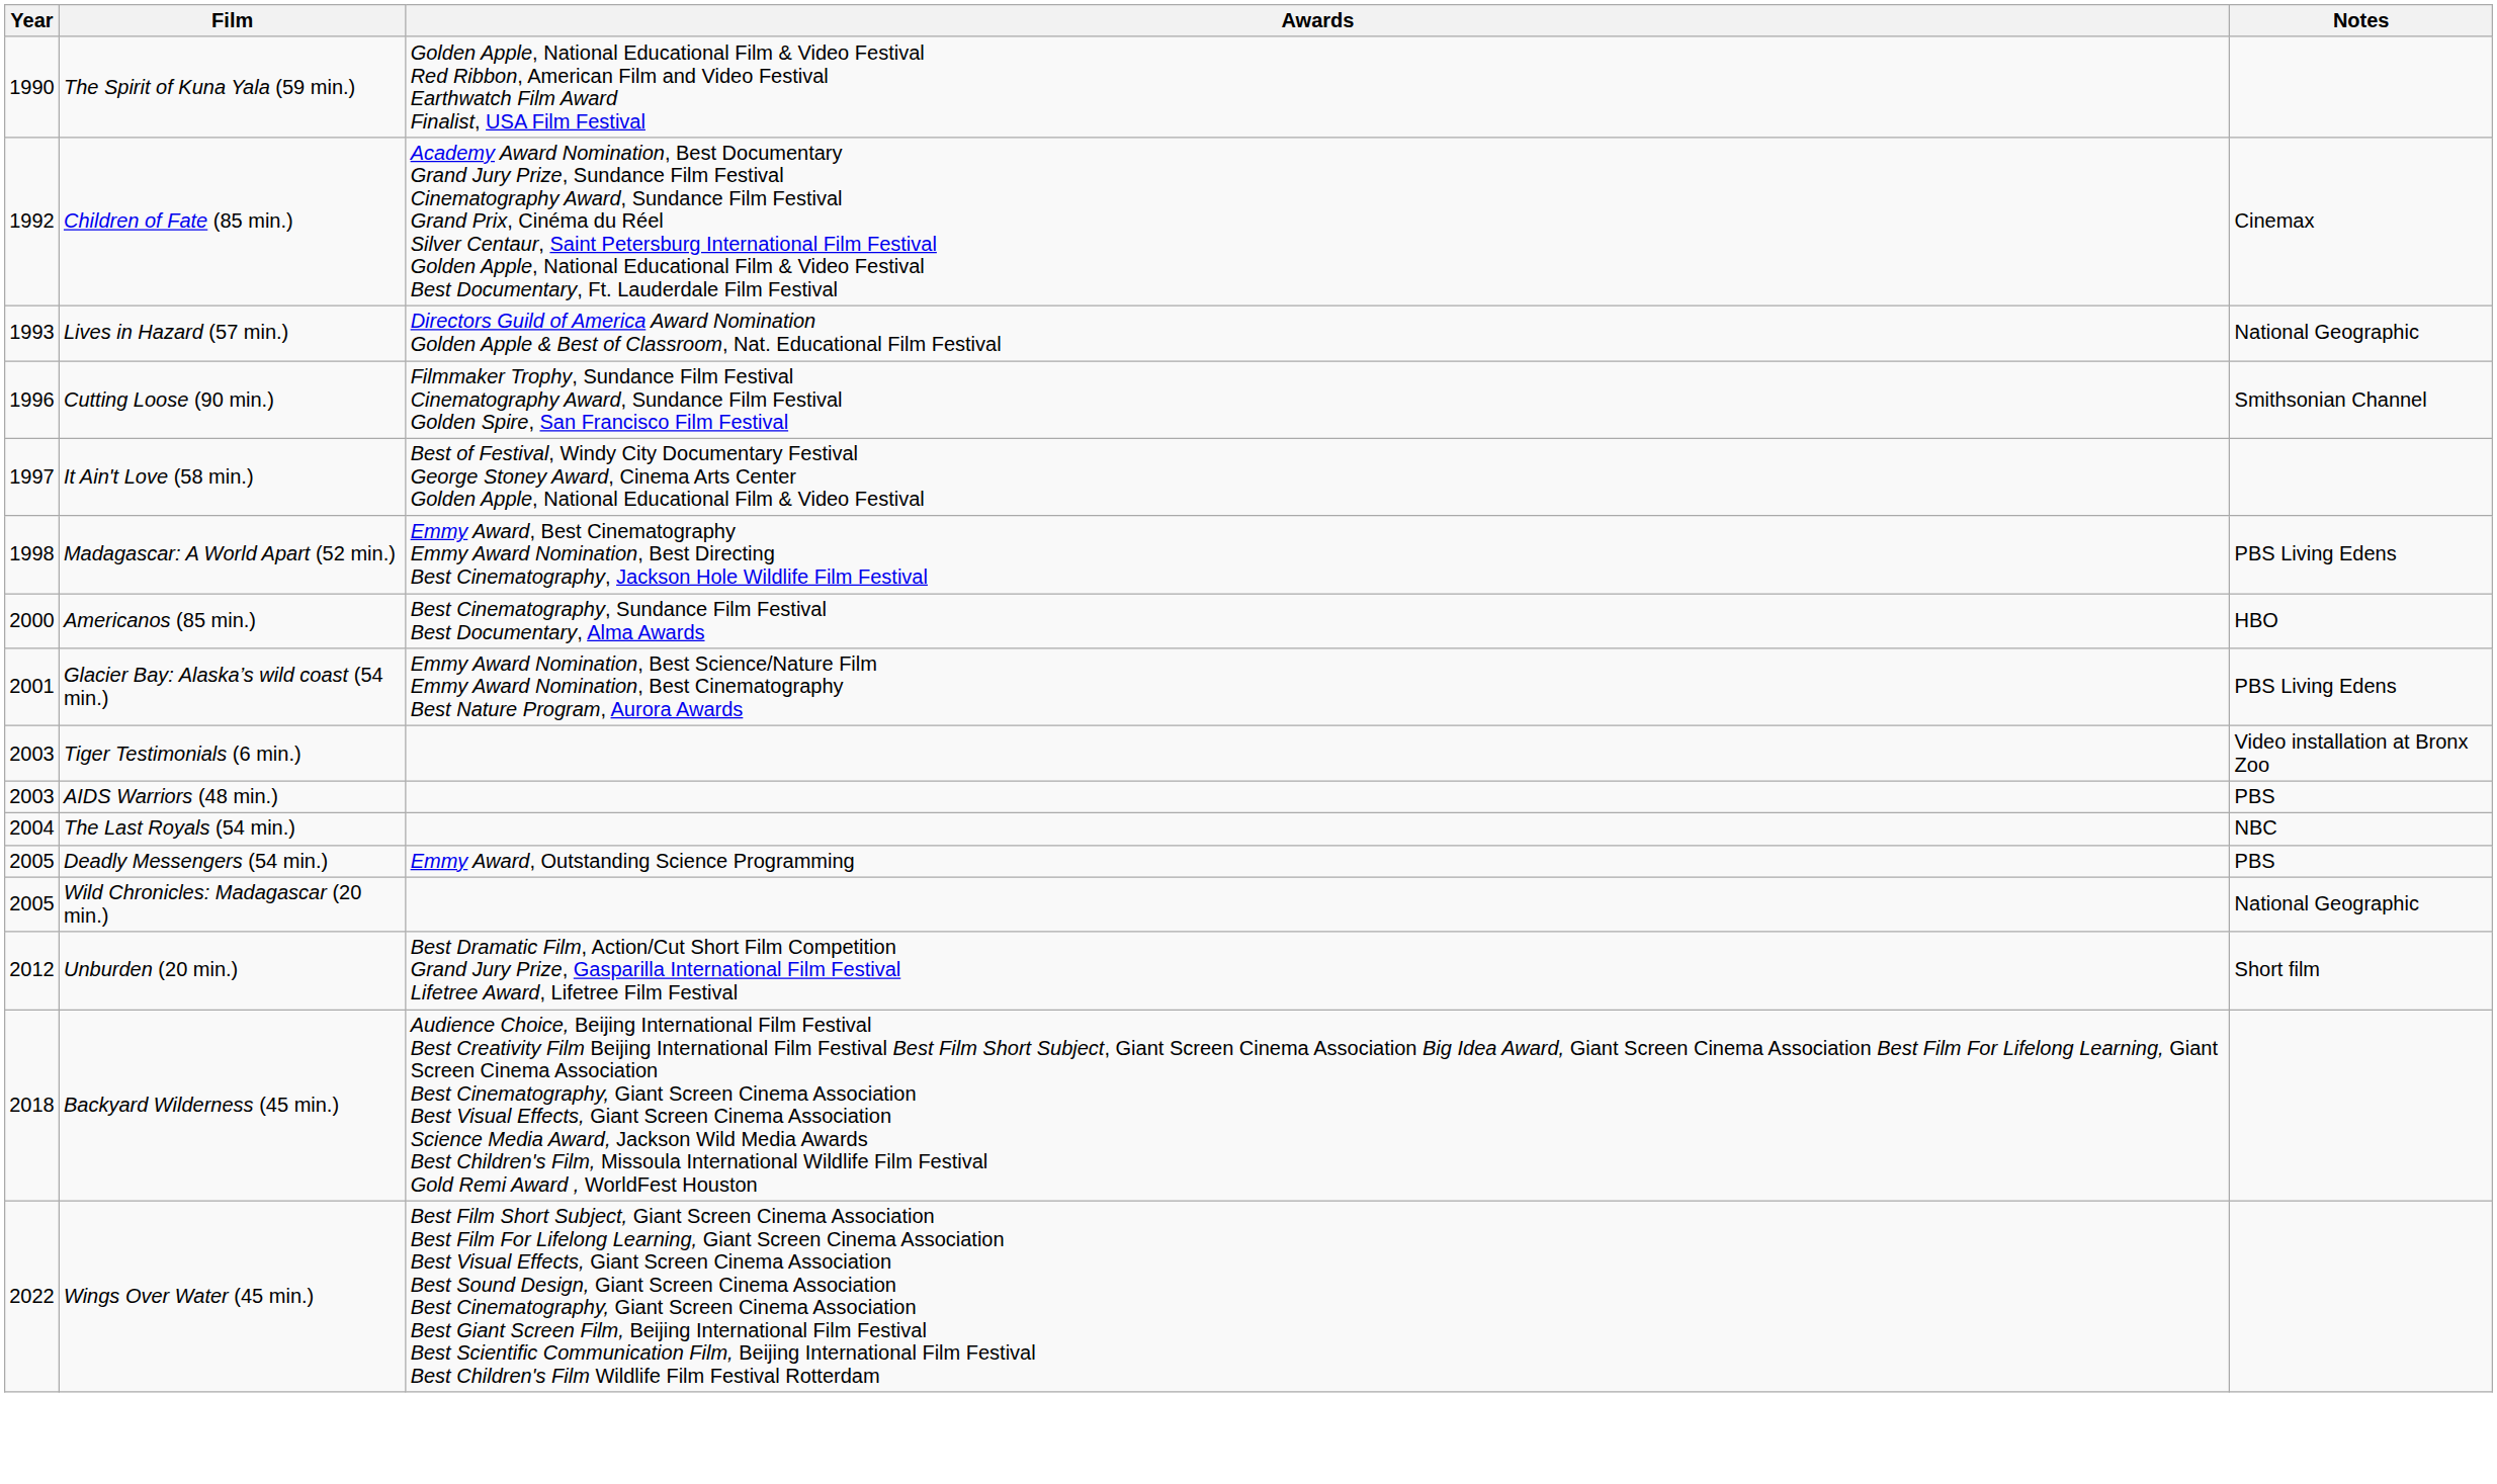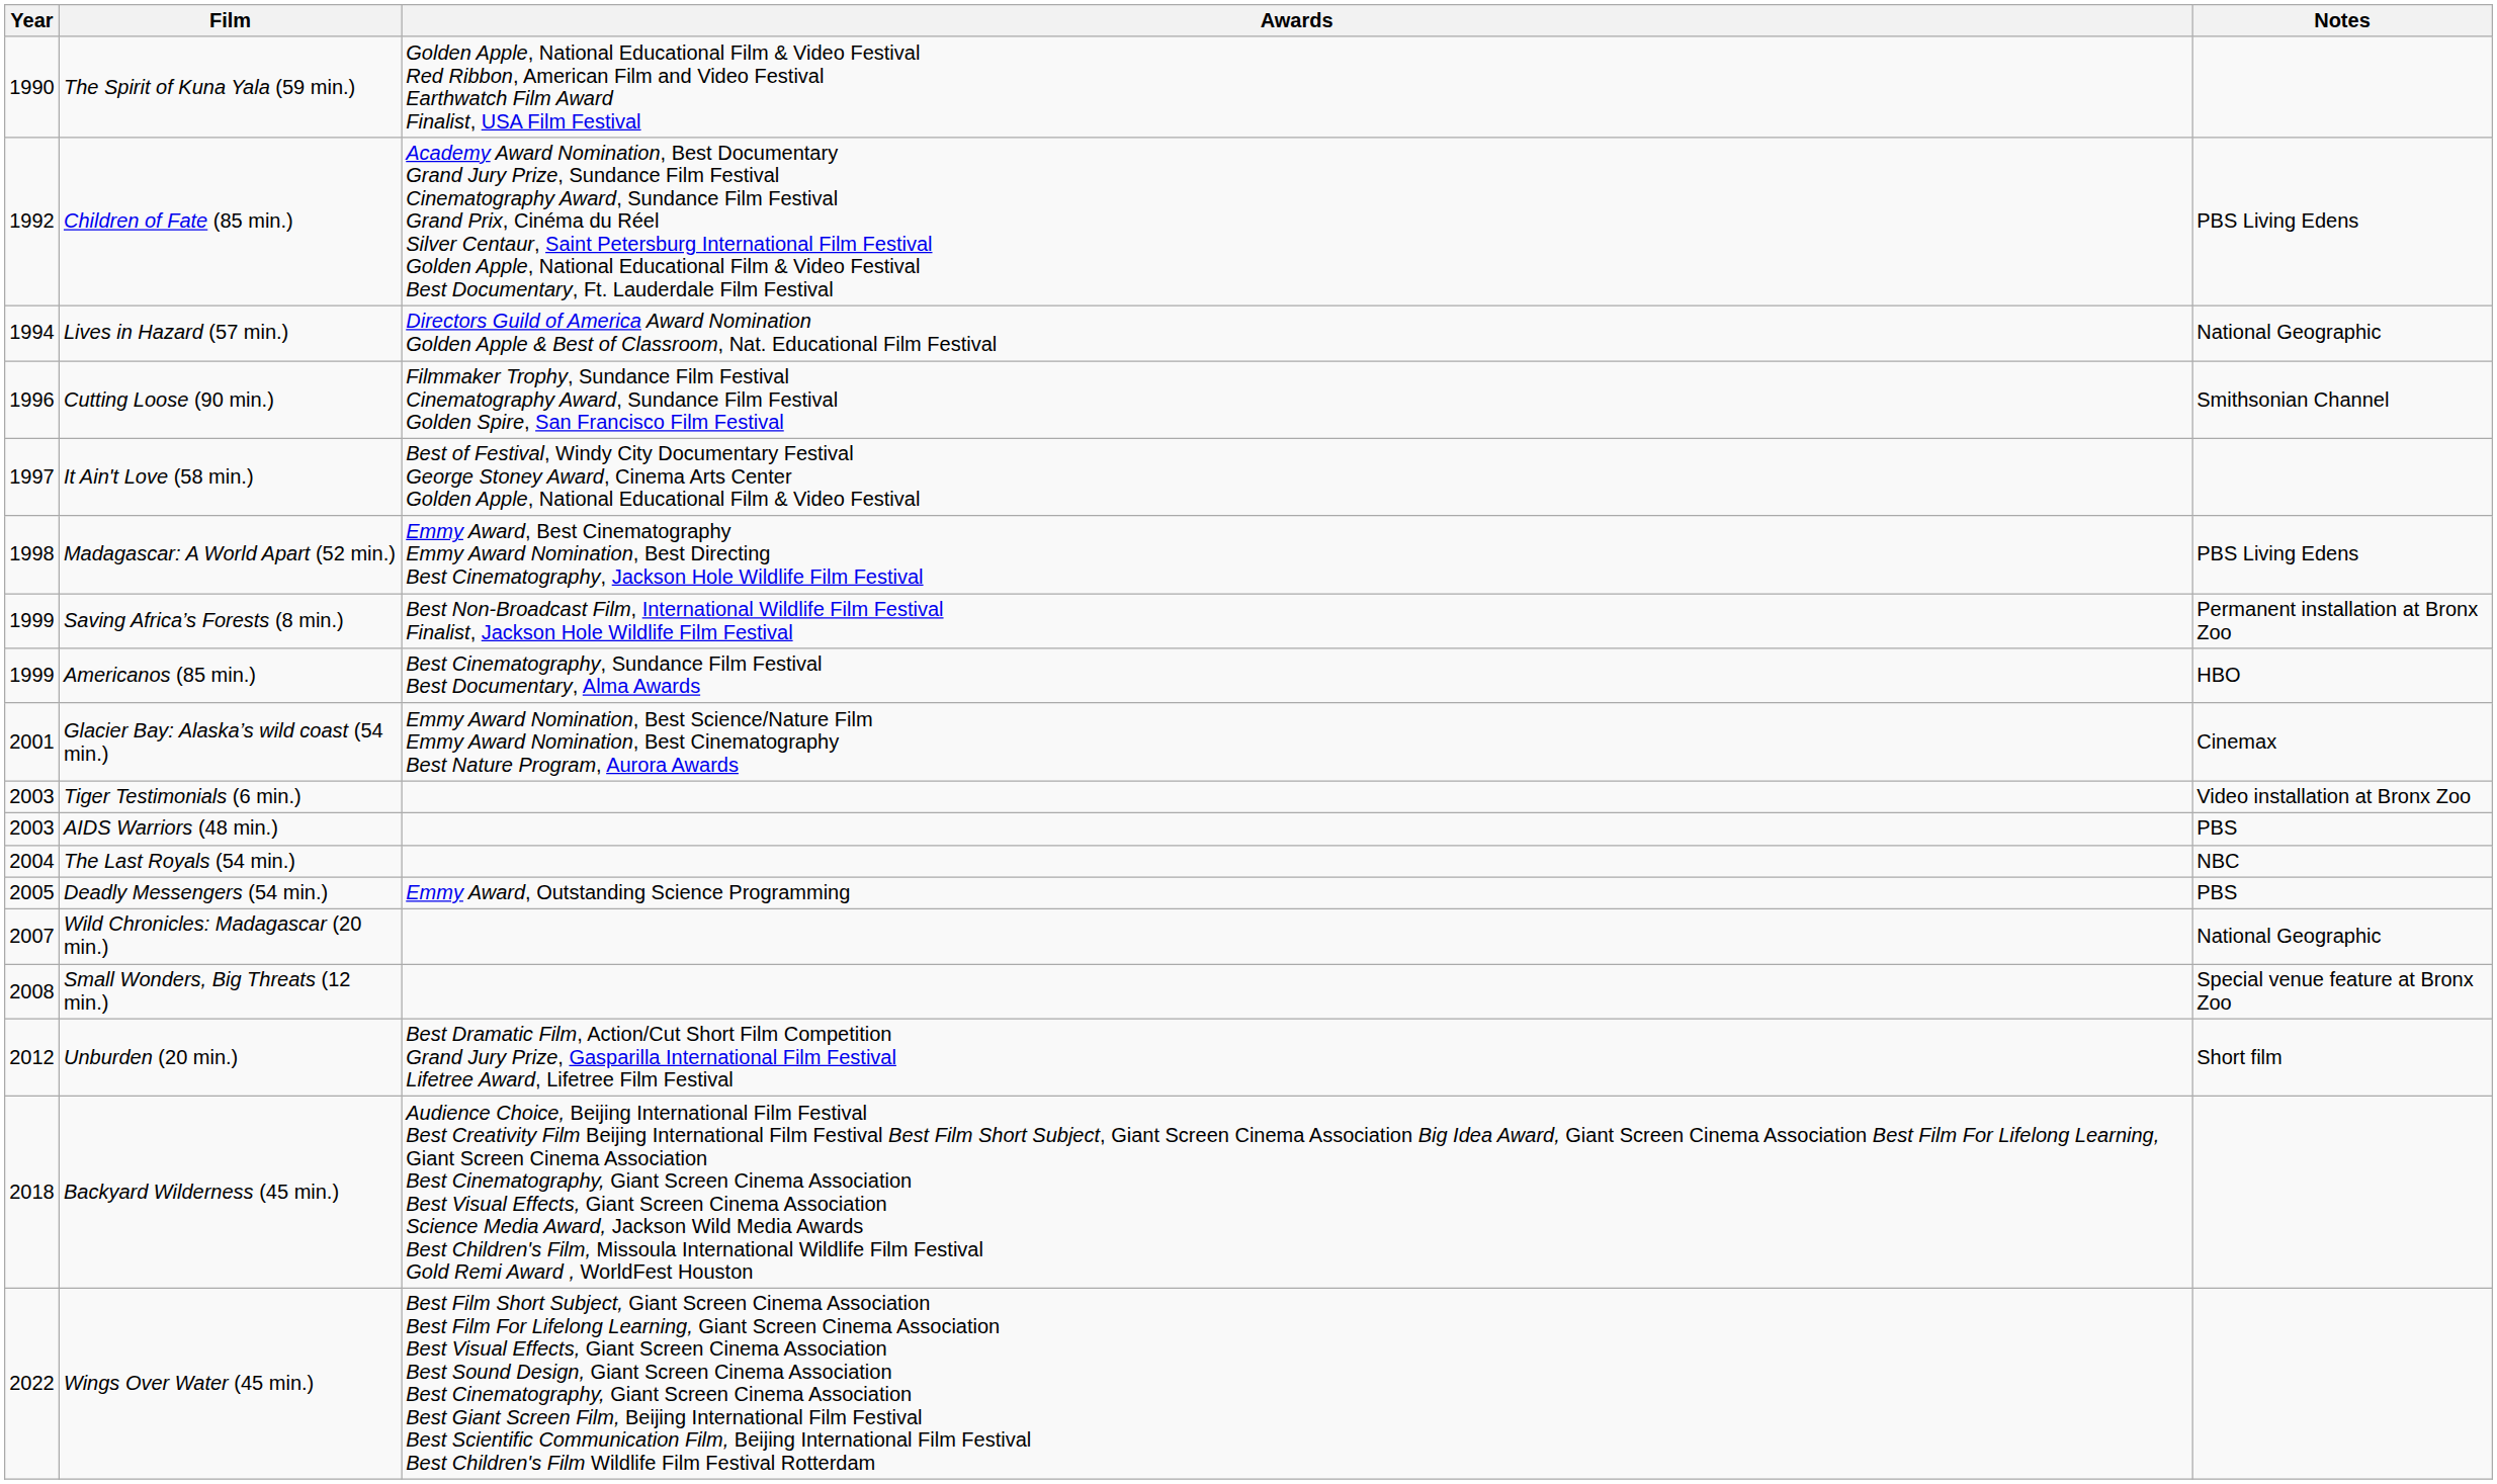Children of Fate (85 min.) | Notes: Cinemax -> PBS Living Edens
Lives in Hazard (57 min.) | Year: 1993 -> 1994
+ row: 1999 | Saving Africa’s Forests (8 min.) | Best Non-Broadcast Film, International Wildlife Film Festival Finalist, Jackson Hole Wildlife Film Festival | Permanent installation at Bronx Zoo
Americanos (85 min.) | Year: 2000 -> 1999
Glacier Bay: Alaska’s wild coast (54 min.) | Notes: PBS Living Edens -> Cinemax
Wild Chronicles: Madagascar (20 min.) | Year: 2005 -> 2007
+ row: 2008 | Small Wonders, Big Threats (12 min.) | Special venue feature at Bronx Zoo
